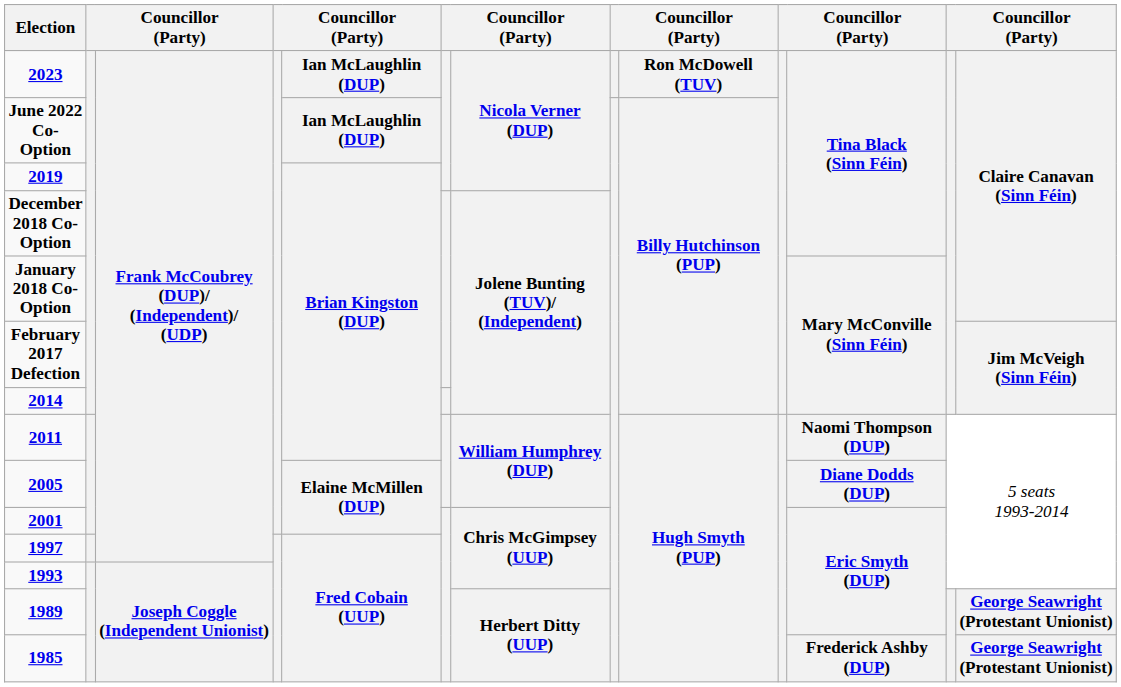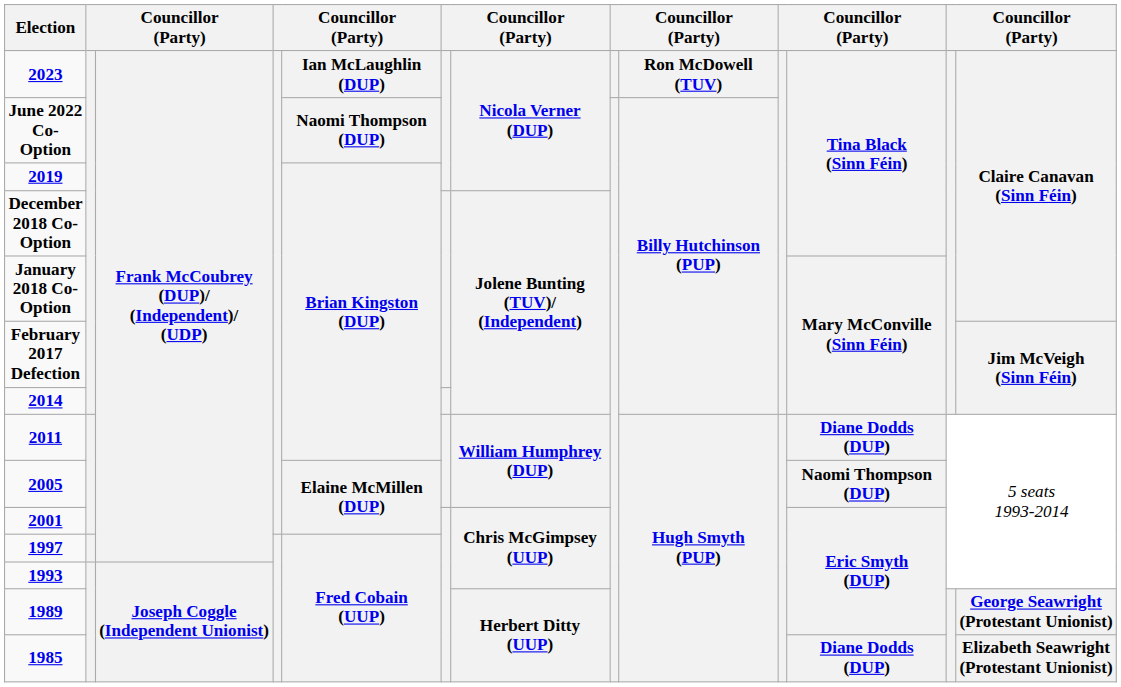June 2022 Co-Option | column 5: Ian McLaughlin (DUP) -> Naomi Thompson (DUP)
2011 | column 11: Naomi Thompson (DUP) -> Diane Dodds (DUP)
2005 | column 11: Diane Dodds (DUP) -> Naomi Thompson (DUP)
1985 | column 11: Frederick Ashby (DUP) -> Diane Dodds (DUP)
1985 | column 13: George Seawright (Protestant Unionist) -> Elizabeth Seawright (Protestant Unionist)
